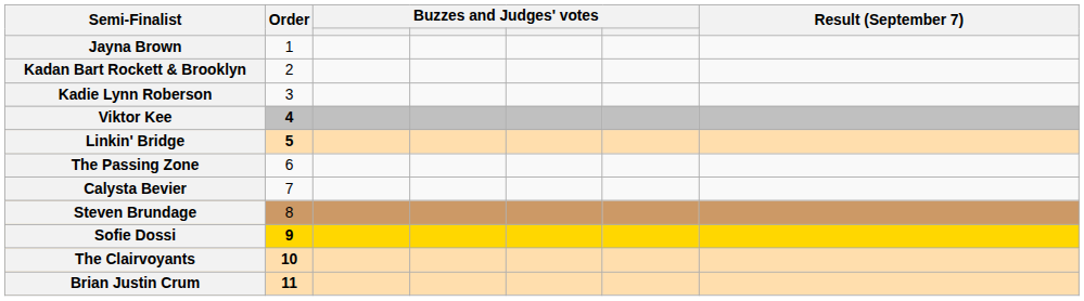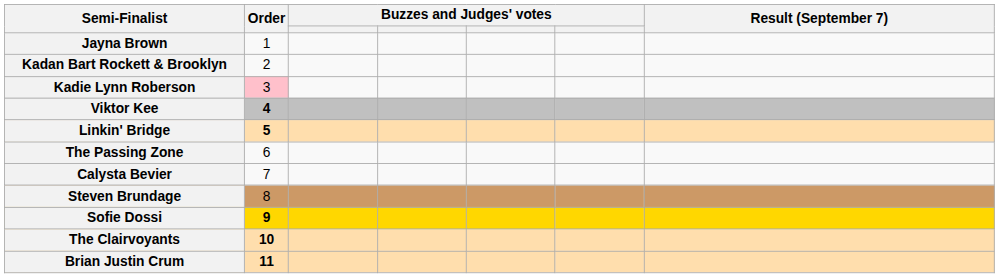Kadie Lynn Roberson | Order: no background -> pink background
